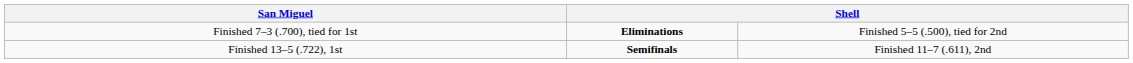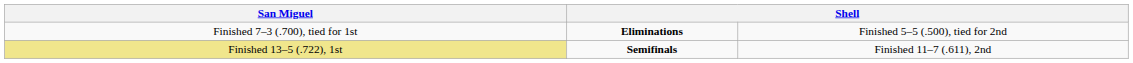Finished 13–5 (.722), 1st | column 1: no background -> khaki background
